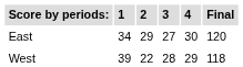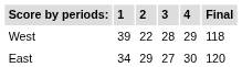rows swapped: West <-> East
